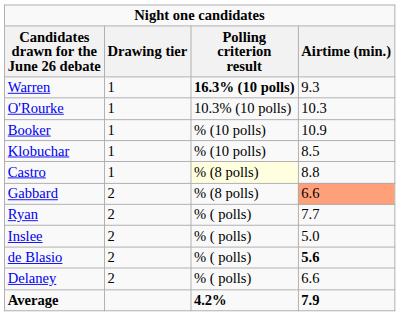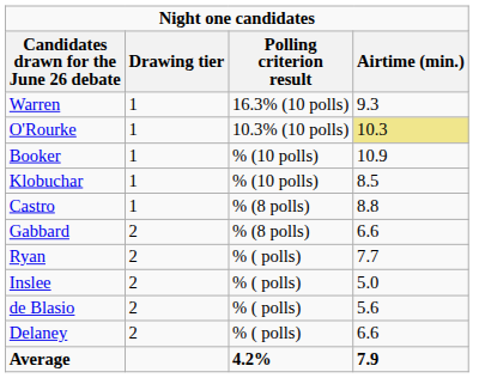Warren | Polling criterion result: bold -> normal
O'Rourke | Airtime (min.): no background -> khaki background
Castro | Polling criterion result: lightyellow background -> no background
Gabbard | Airtime (min.): lightsalmon background -> no background
de Blasio | Airtime (min.): bold -> normal
